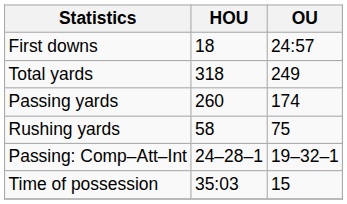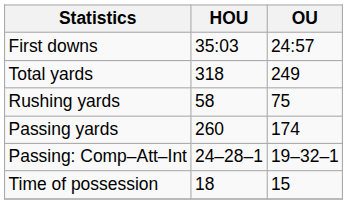First downs | HOU: 18 -> 35:03
rows swapped: Rushing yards <-> Passing yards
Time of possession | HOU: 35:03 -> 18
